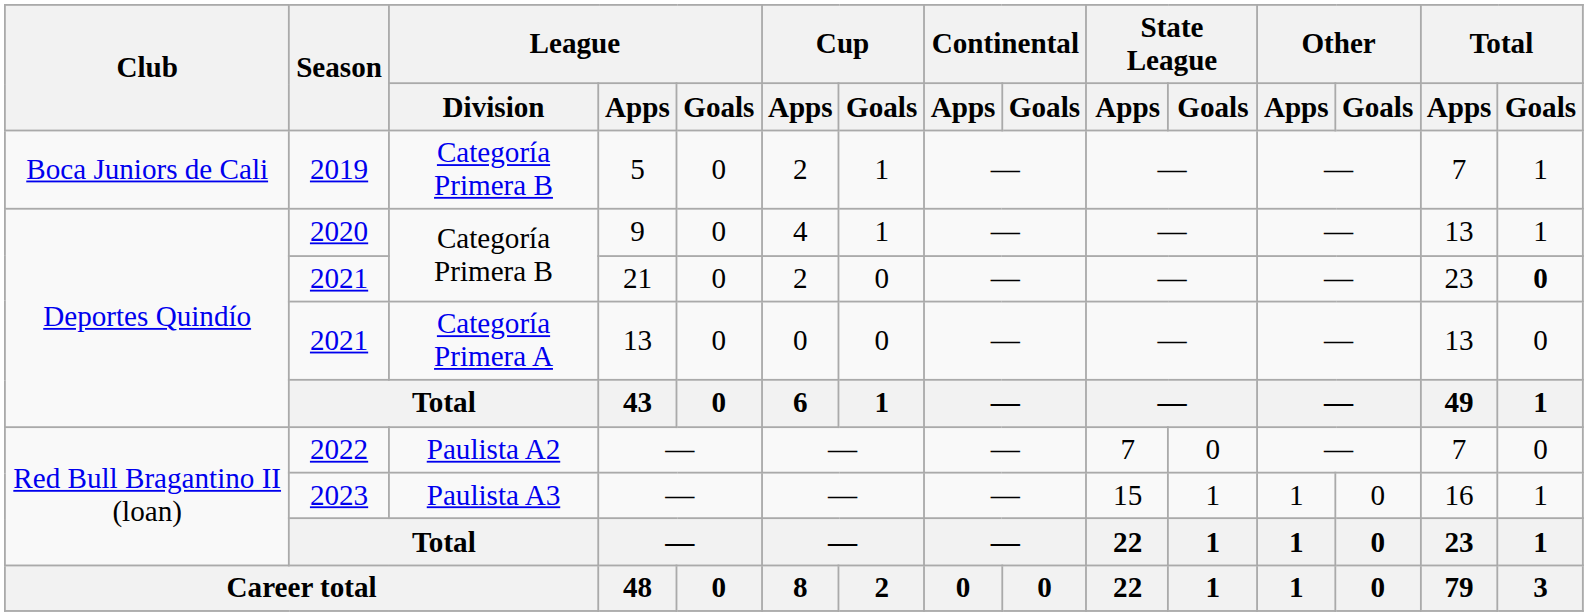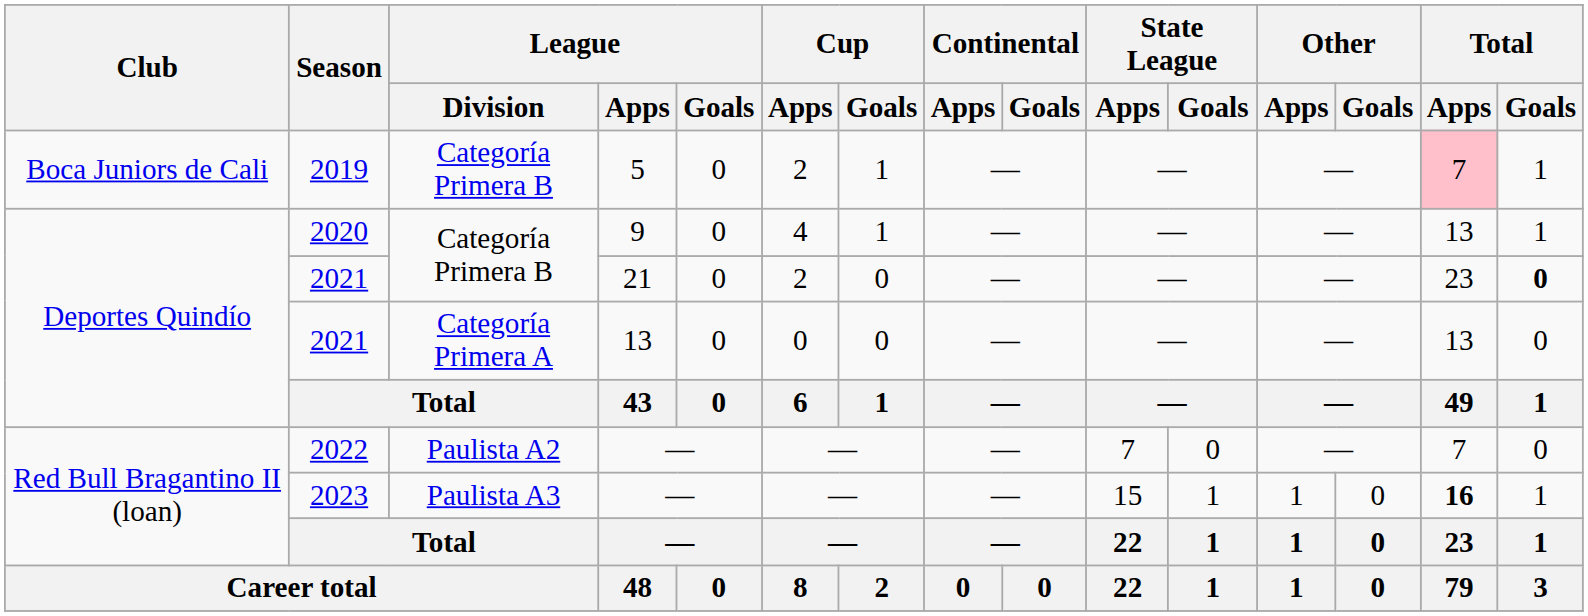2019 | Total / Apps: no background -> pink background
2023 | Total / Apps: normal -> bold
